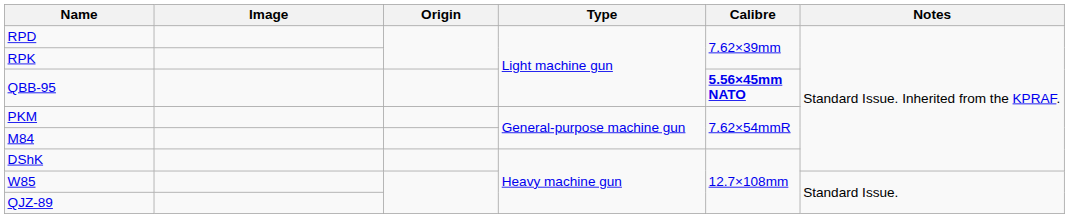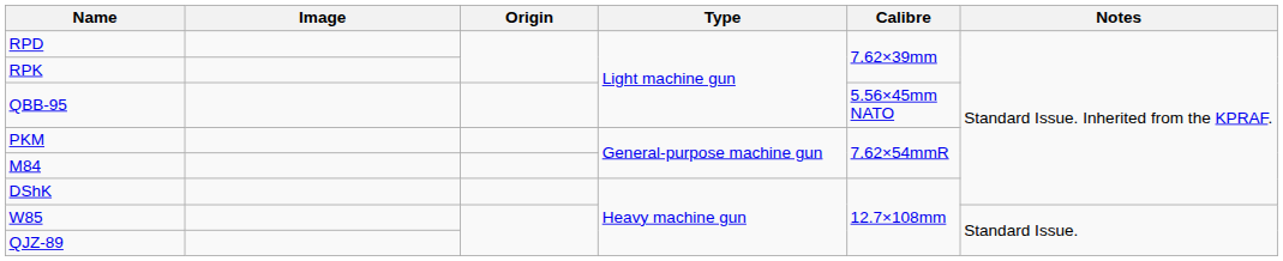QBB-95 | Calibre: bold -> normal
